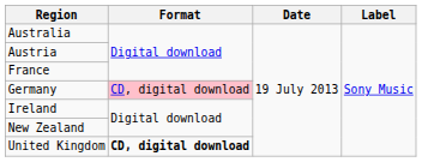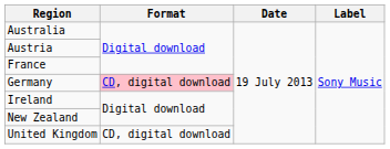United Kingdom | Format: bold -> normal
